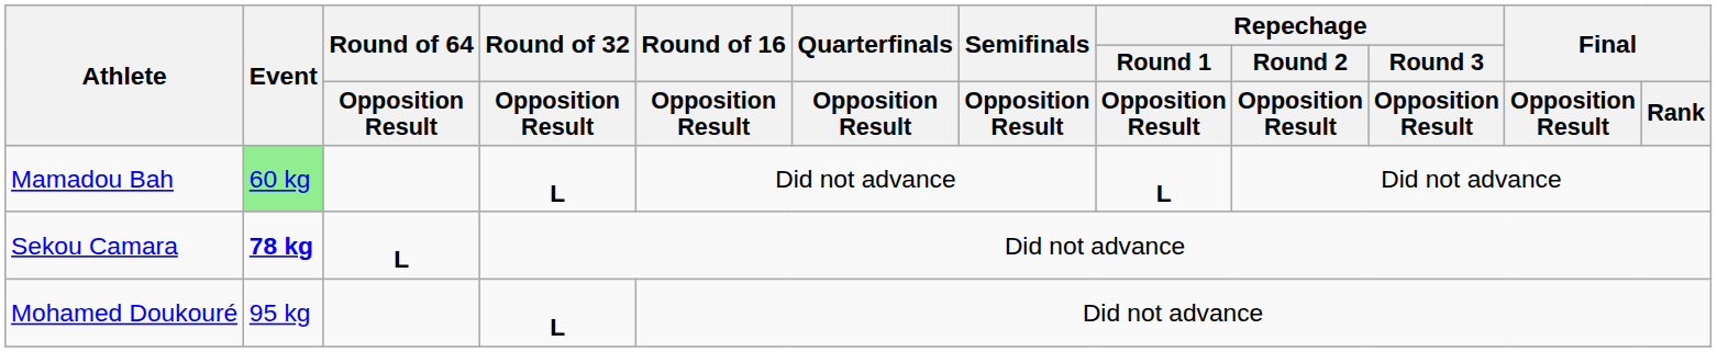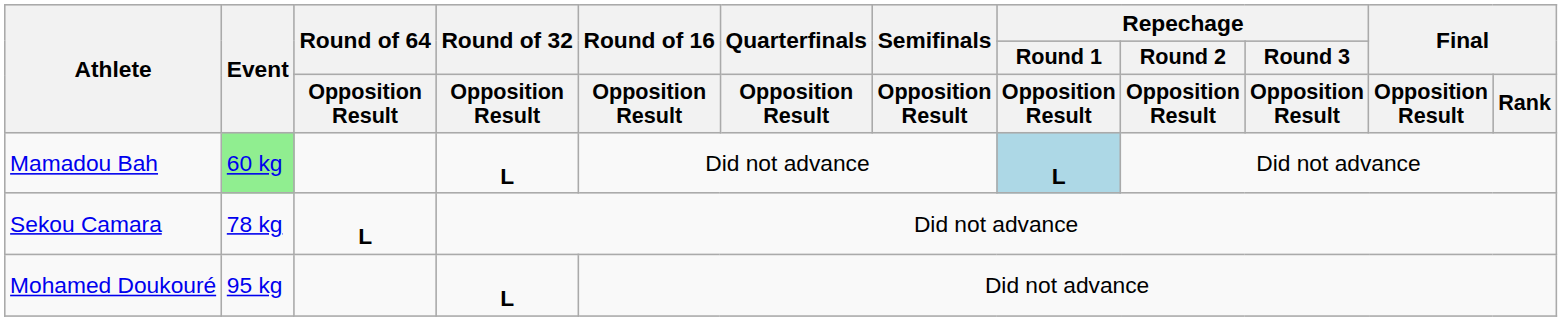Mamadou Bah | Repechage / Round 1 / Opposition Result: no background -> lightblue background
Sekou Camara | Event: bold -> normal
